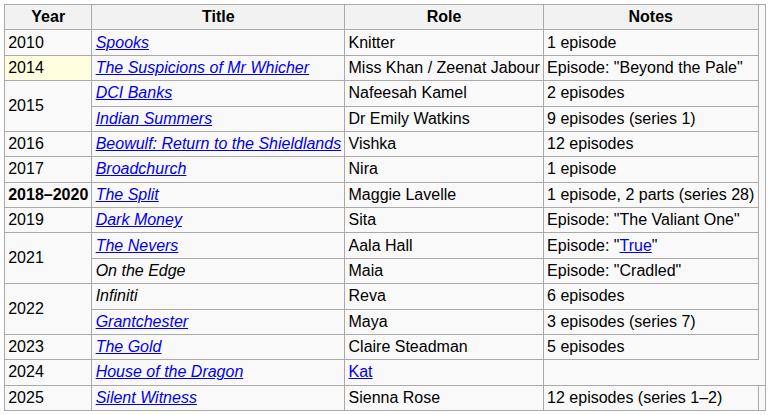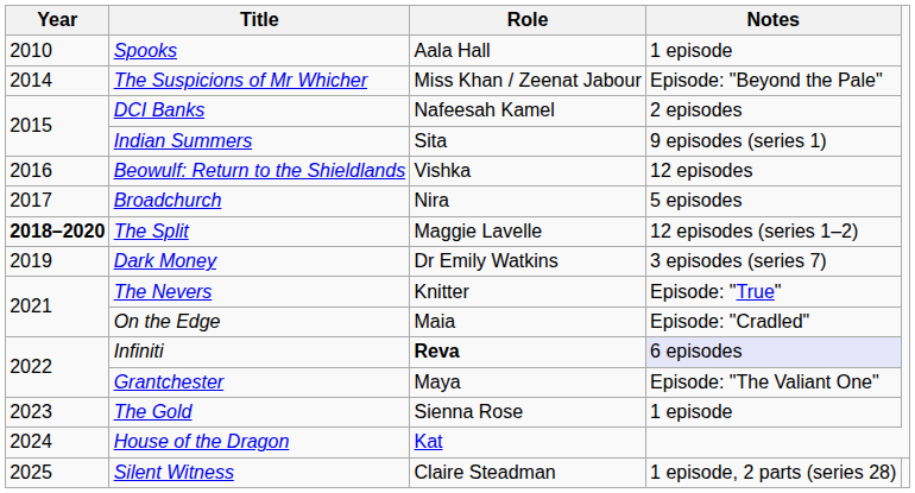Spooks | Role: Knitter -> Aala Hall
The Suspicions of Mr Whicher | Year: lightyellow background -> no background
Indian Summers | Role: Dr Emily Watkins -> Sita
Broadchurch | Notes: 1 episode -> 5 episodes
The Split | Notes: 1 episode, 2 parts (series 28) -> 12 episodes (series 1–2)
Dark Money | Role: Sita -> Dr Emily Watkins
Dark Money | Notes: Episode: "The Valiant One" -> 3 episodes (series 7)
The Nevers | Role: Aala Hall -> Knitter
Infiniti | Role: normal -> bold
Infiniti | Notes: no background -> lavender background
Grantchester | Notes: 3 episodes (series 7) -> Episode: "The Valiant One"
The Gold | Role: Claire Steadman -> Sienna Rose
The Gold | Notes: 5 episodes -> 1 episode
Silent Witness | Role: Sienna Rose -> Claire Steadman
Silent Witness | Notes: 12 episodes (series 1–2) -> 1 episode, 2 parts (series 28)
